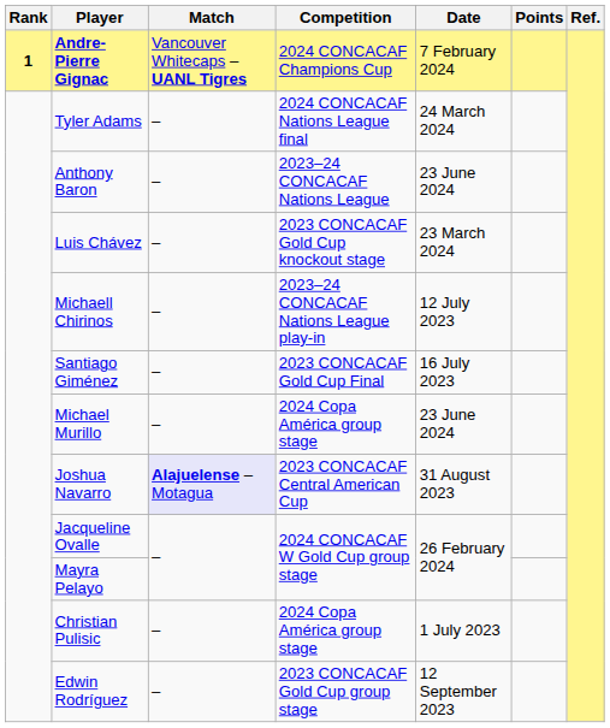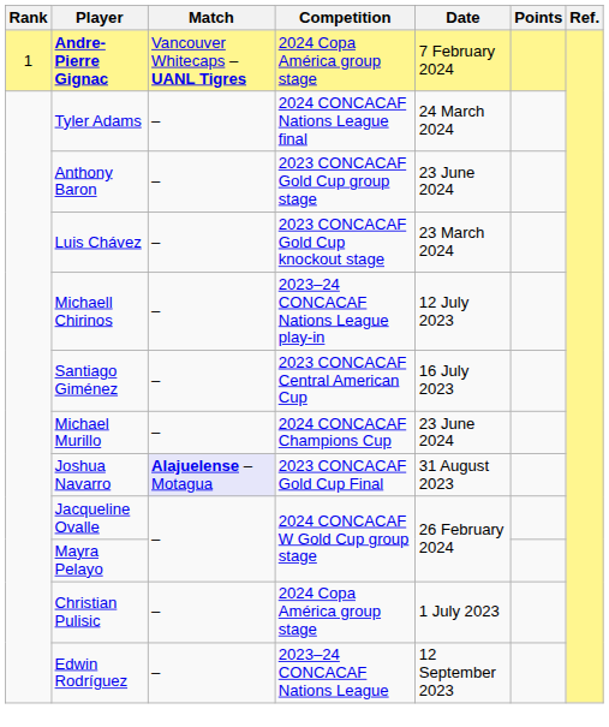Andre-Pierre Gignac | Rank: bold -> normal
Andre-Pierre Gignac | Competition: 2024 CONCACAF Champions Cup -> 2024 Copa América group stage
Anthony Baron | Competition: 2023–24 CONCACAF Nations League -> 2023 CONCACAF Gold Cup group stage
Santiago Giménez | Competition: 2023 CONCACAF Gold Cup Final -> 2023 CONCACAF Central American Cup
Michael Murillo | Competition: 2024 Copa América group stage -> 2024 CONCACAF Champions Cup
Joshua Navarro | Competition: 2023 CONCACAF Central American Cup -> 2023 CONCACAF Gold Cup Final
Edwin Rodríguez | Competition: 2023 CONCACAF Gold Cup group stage -> 2023–24 CONCACAF Nations League
